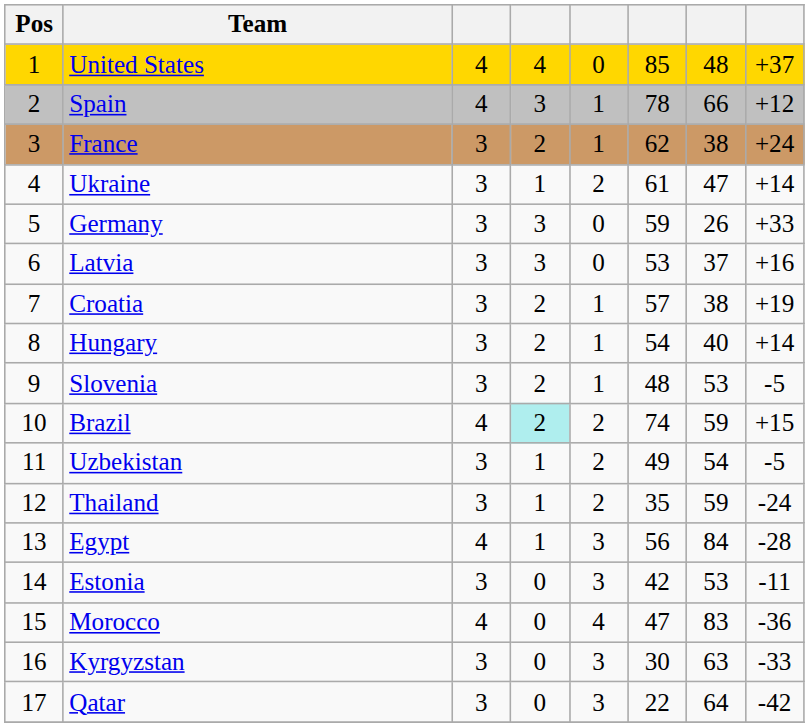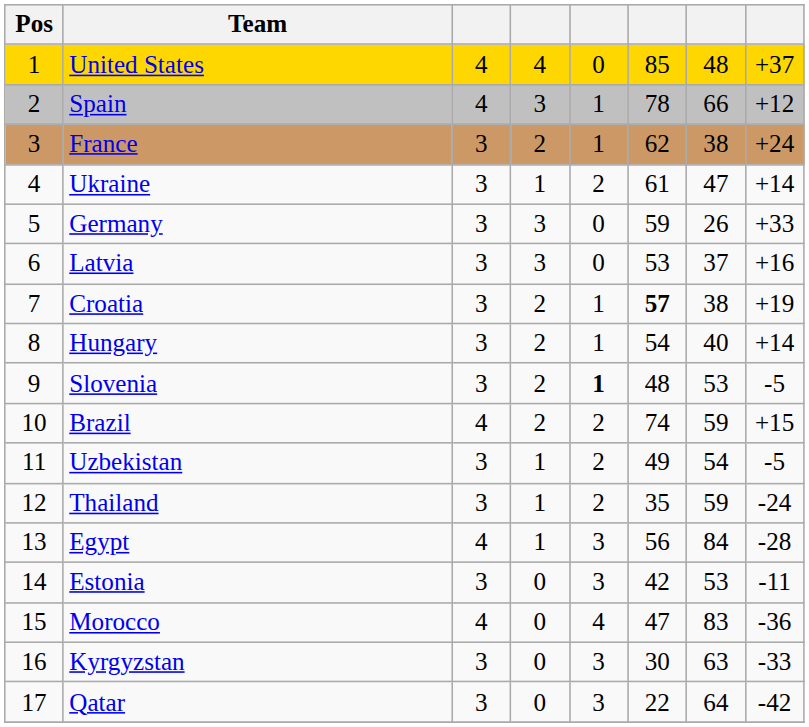Croatia | column 6: normal -> bold
Slovenia | column 5: normal -> bold
Brazil | column 4: paleturquoise background -> no background
